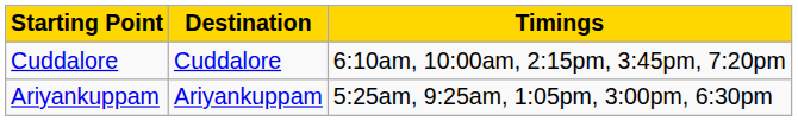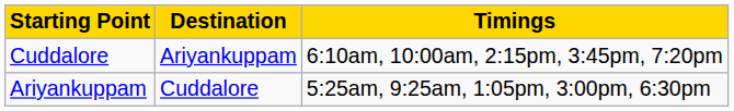row 2 | Destination: Cuddalore -> Ariyankuppam
row 3 | Destination: Ariyankuppam -> Cuddalore
